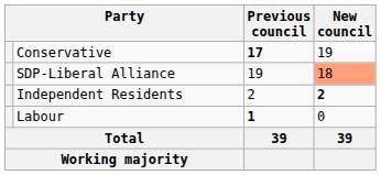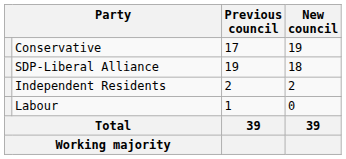Conservative | Previous council: bold -> normal
SDP-Liberal Alliance | New council: lightsalmon background -> no background
Independent Residents | New council: bold -> normal
Labour | Previous council: bold -> normal
